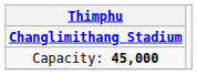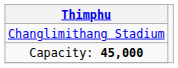Changlimithang Stadium | Thimphu: bold -> normal
